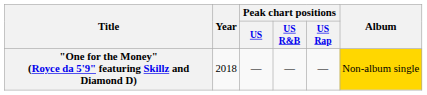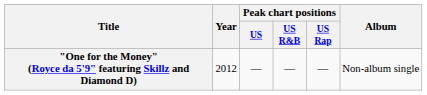row 3 | Year: 2018 -> 2012
row 3 | Album: gold background -> no background
